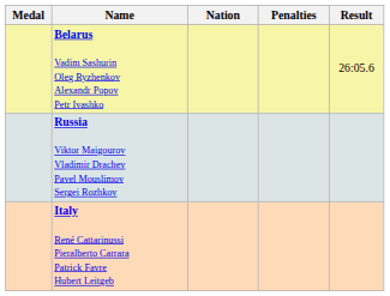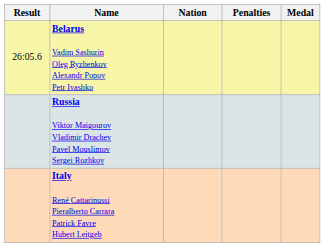columns swapped: Medal <-> Result
